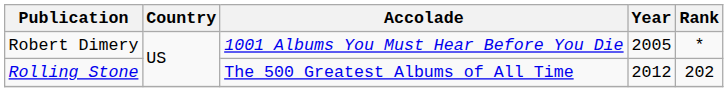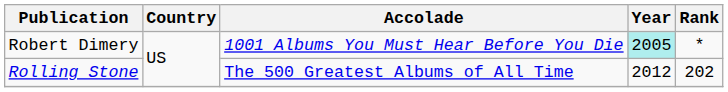Robert Dimery | Year: no background -> paleturquoise background
